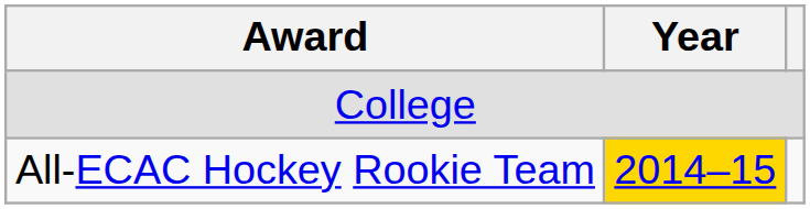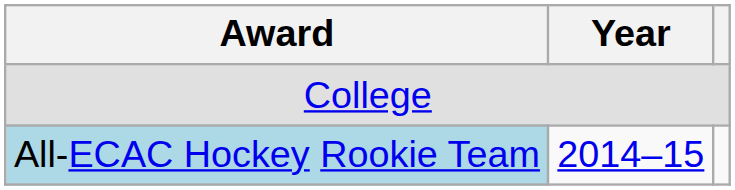All-ECAC Hockey Rookie Team | Award: no background -> lightblue background
All-ECAC Hockey Rookie Team | Year: gold background -> no background
